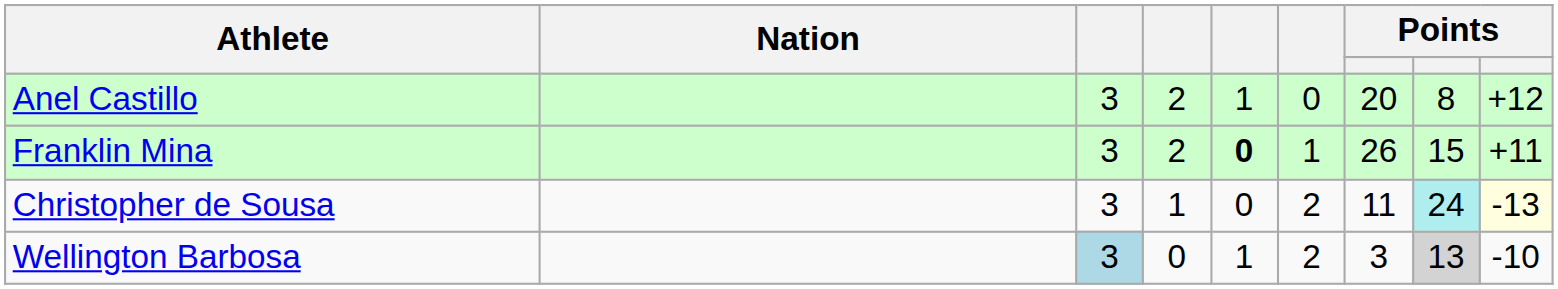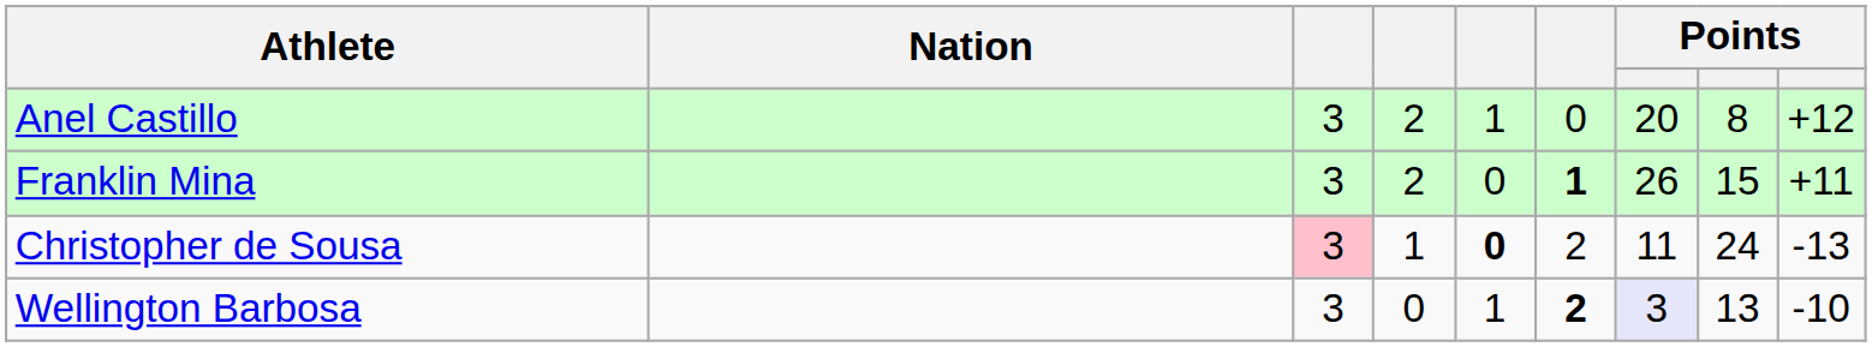Franklin Mina | column 5: bold -> normal
Franklin Mina | column 6: normal -> bold
Christopher de Sousa | column 3: no background -> pink background
Christopher de Sousa | column 5: normal -> bold
Christopher de Sousa | column 8: paleturquoise background -> no background
Christopher de Sousa | column 9: lightyellow background -> no background
Wellington Barbosa | column 3: lightblue background -> no background
Wellington Barbosa | column 6: normal -> bold
Wellington Barbosa | column 7: no background -> lavender background
Wellington Barbosa | column 8: lightgrey background -> no background
